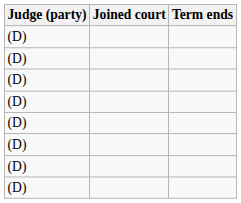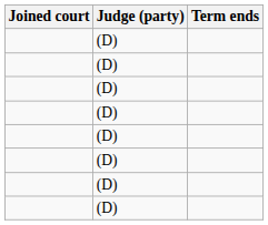columns swapped: Judge (party) <-> Joined court
